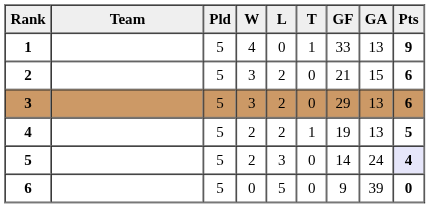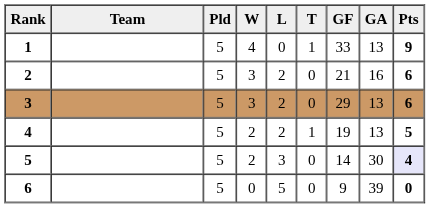row 3 | GA: 15 -> 16
row 6 | GA: 24 -> 30
